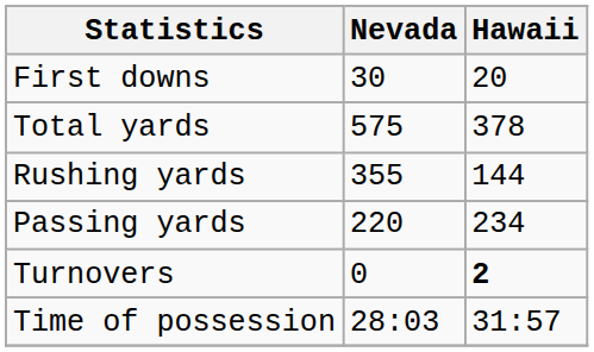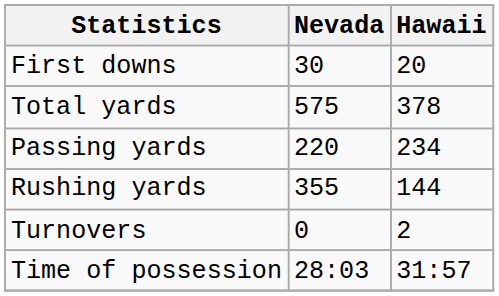rows swapped: Rushing yards <-> Passing yards
Turnovers | Hawaii: bold -> normal
